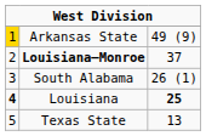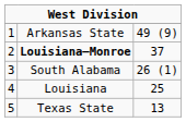Arkansas State | column 1: gold background -> no background
Louisiana | column 1: bold -> normal
Louisiana | column 3: bold -> normal
